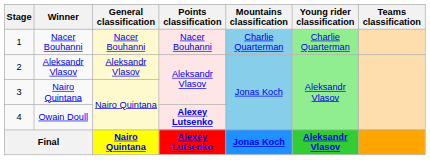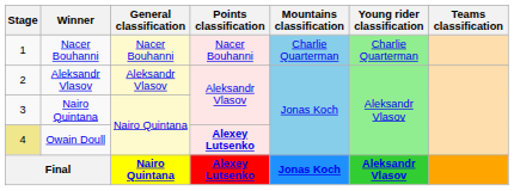Owain Doull | Stage: no background -> khaki background
